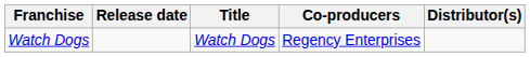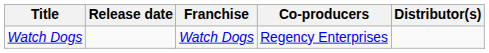columns swapped: Title <-> Franchise
